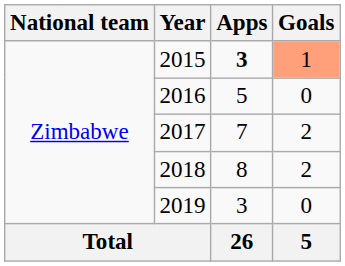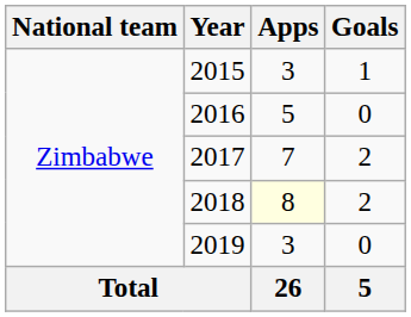2015 | Apps: bold -> normal
2015 | Goals: lightsalmon background -> no background
2018 | Apps: no background -> lightyellow background
